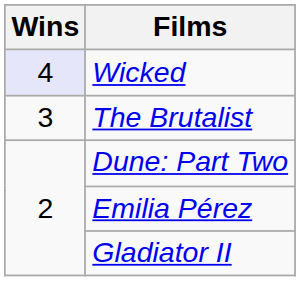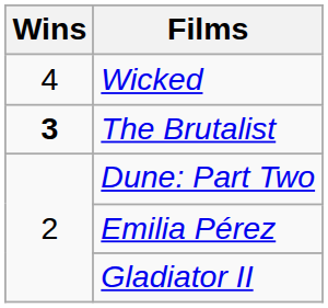Wicked | Wins: lavender background -> no background
The Brutalist | Wins: normal -> bold
